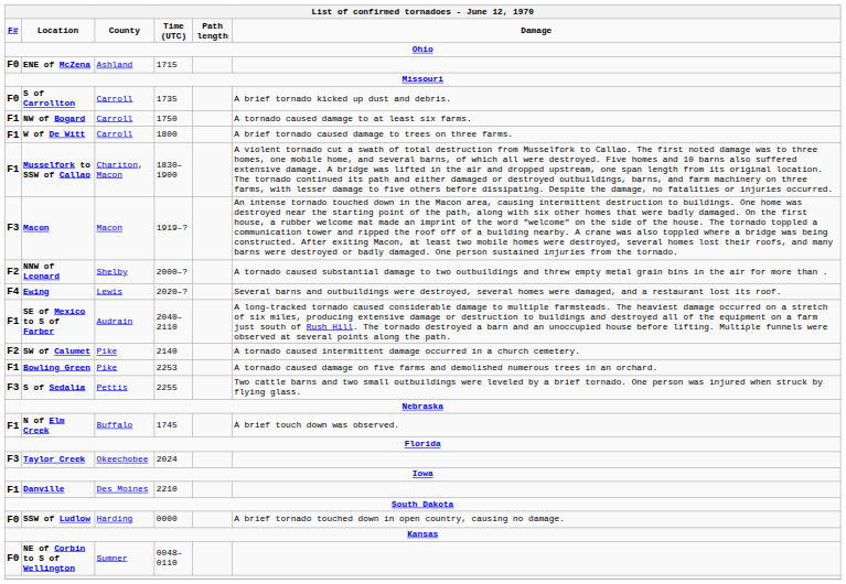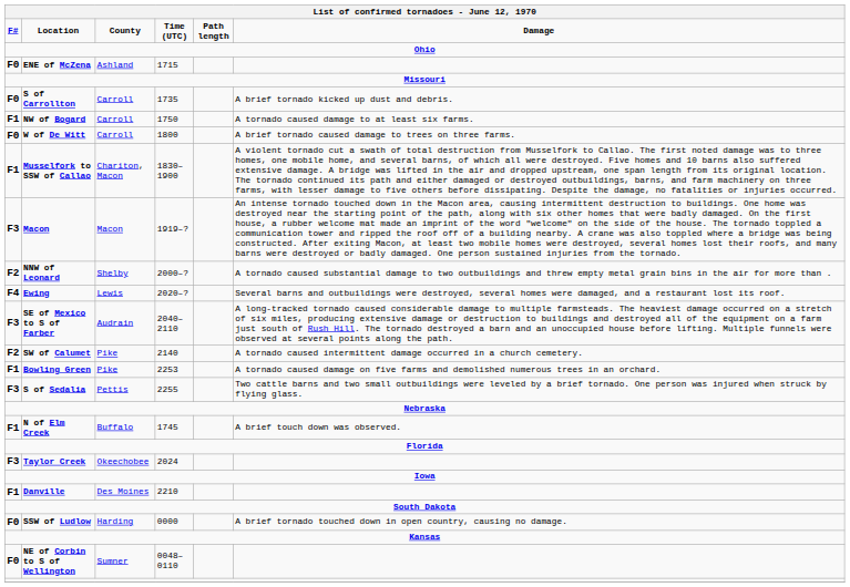W of De Witt | List of confirmed tornadoes - June 12, 1970 / F#: F1 -> F0
SE of Mexico to S of Farber | List of confirmed tornadoes - June 12, 1970 / F#: F1 -> F3
